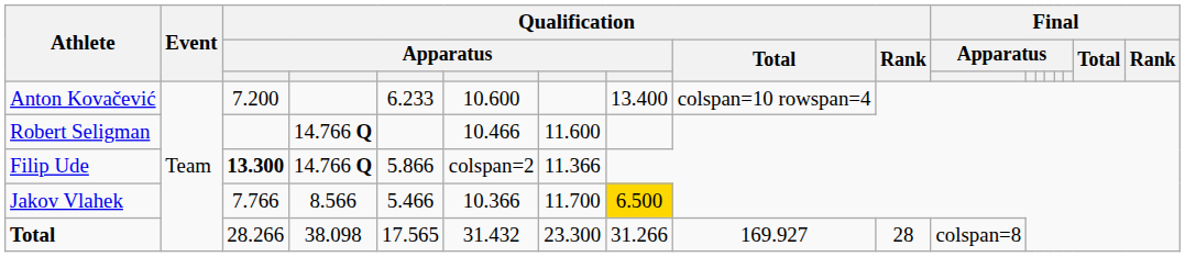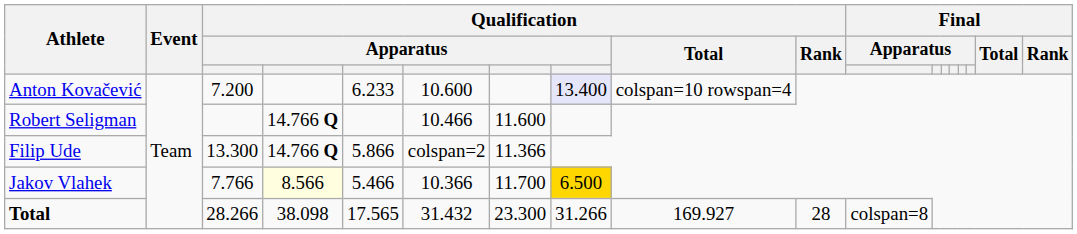Anton Kovačević | column 8: no background -> lavender background
Filip Ude | column 3: bold -> normal
Jakov Vlahek | column 4: no background -> lightyellow background
